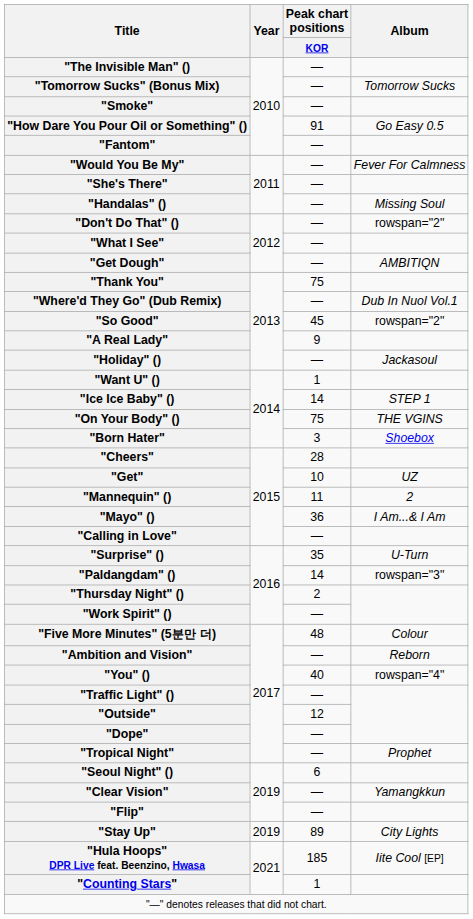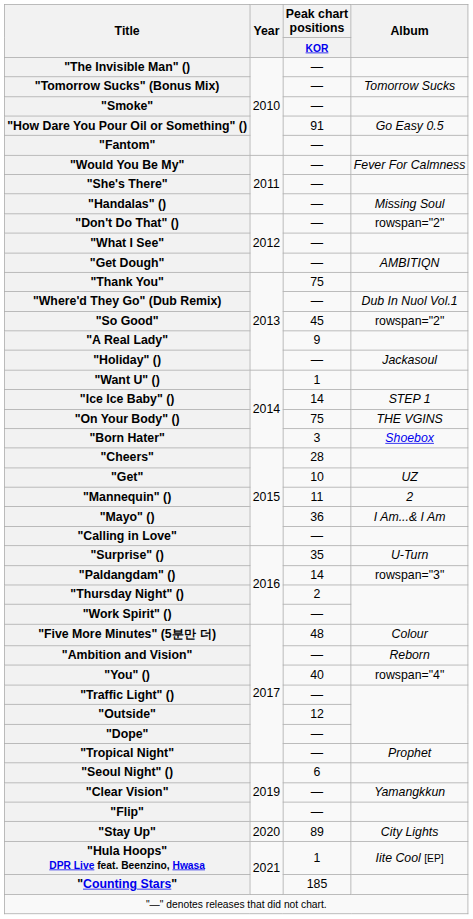"Stay Up" | Year: 2019 -> 2020
"Hula Hoops" DPR Live feat. Beenzino, Hwasa | Peak chart positions / KOR: 185 -> 1
"Counting Stars" | Peak chart positions / KOR: 1 -> 185
